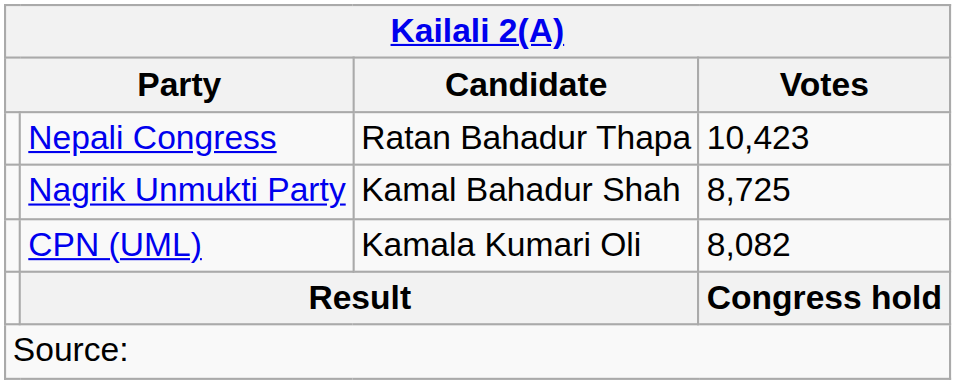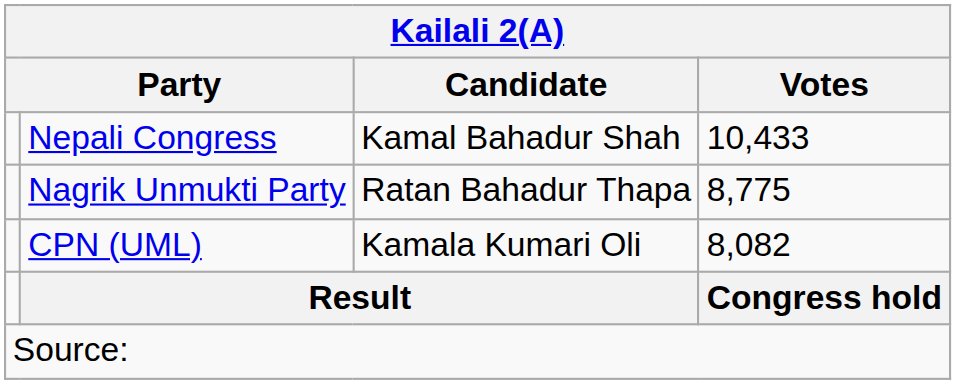Nepali Congress | Kailali 2(A) / Candidate: Ratan Bahadur Thapa -> Kamal Bahadur Shah
Nepali Congress | Kailali 2(A) / Votes: 10,423 -> 10,433
Nagrik Unmukti Party | Kailali 2(A) / Candidate: Kamal Bahadur Shah -> Ratan Bahadur Thapa
Nagrik Unmukti Party | Kailali 2(A) / Votes: 8,725 -> 8,775
